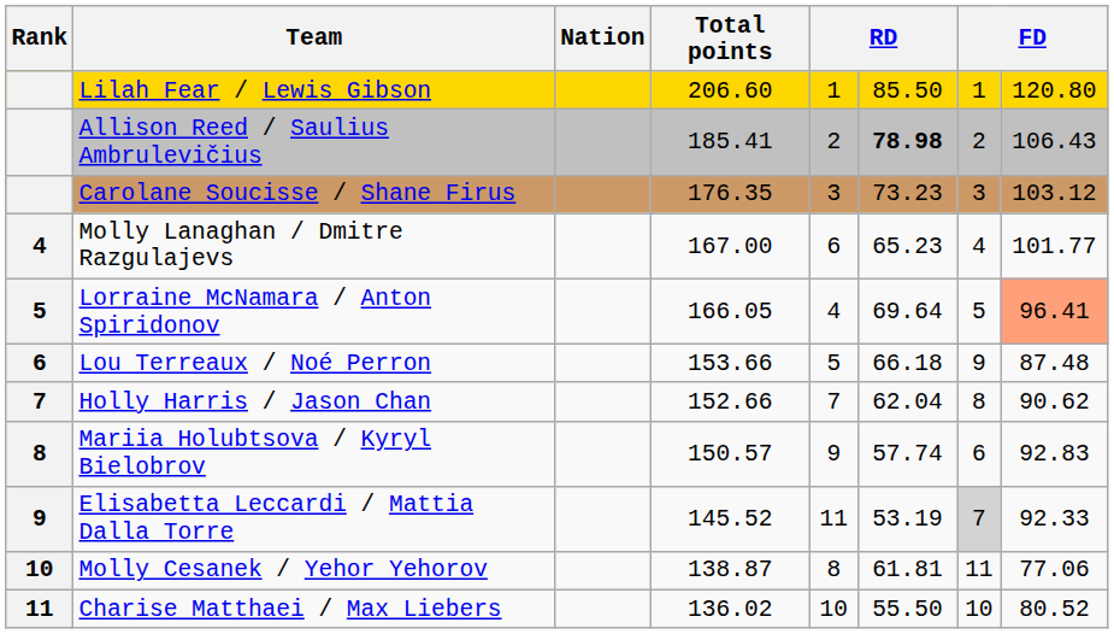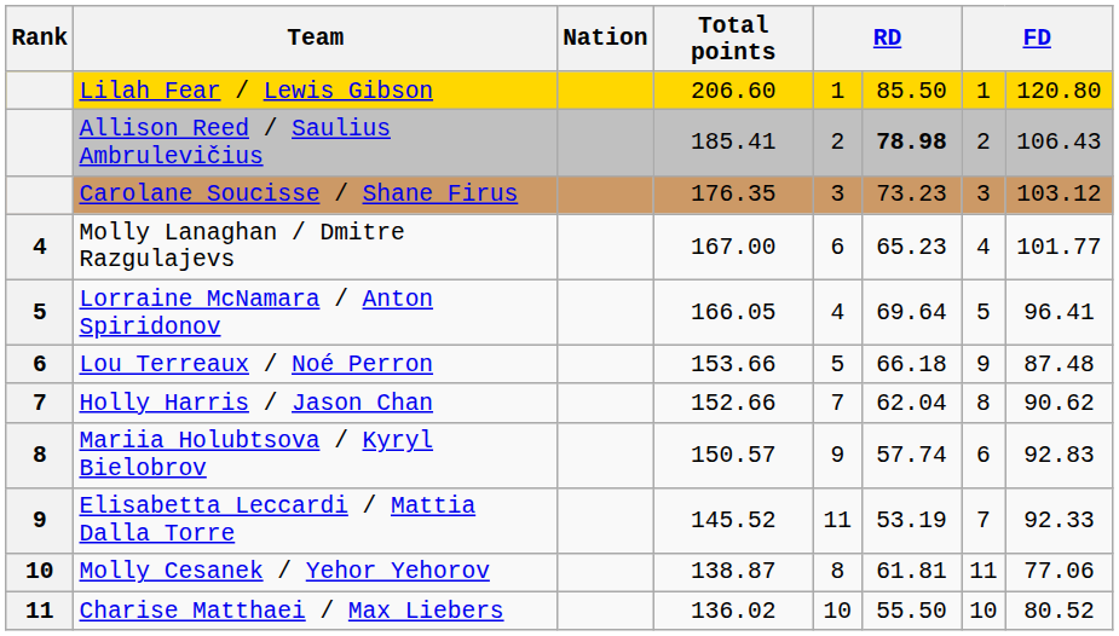Lorraine McNamara / Anton Spiridonov | column 8: lightsalmon background -> no background
Elisabetta Leccardi / Mattia Dalla Torre | column 7: lightgrey background -> no background
